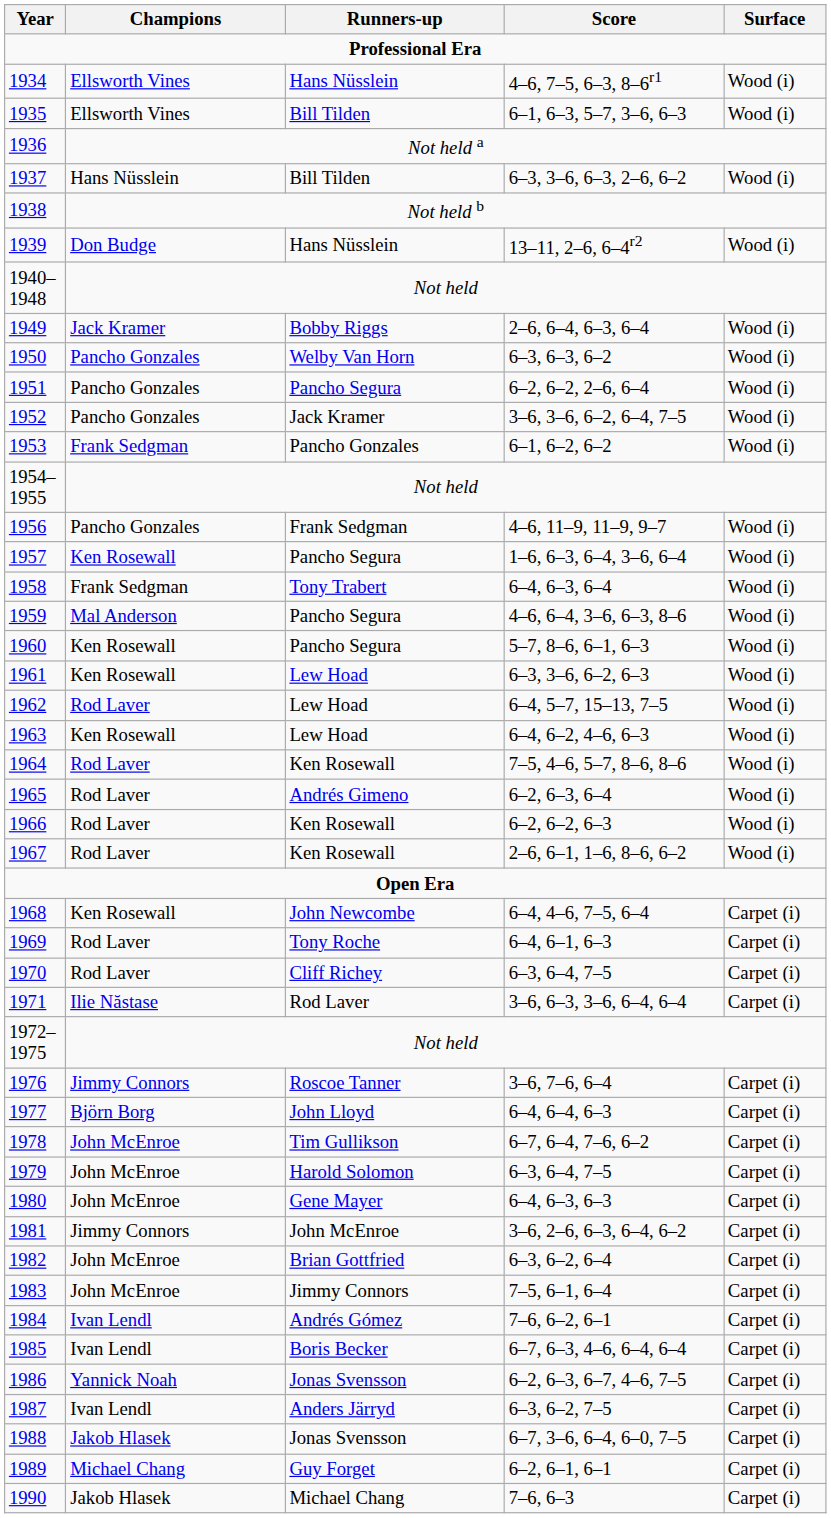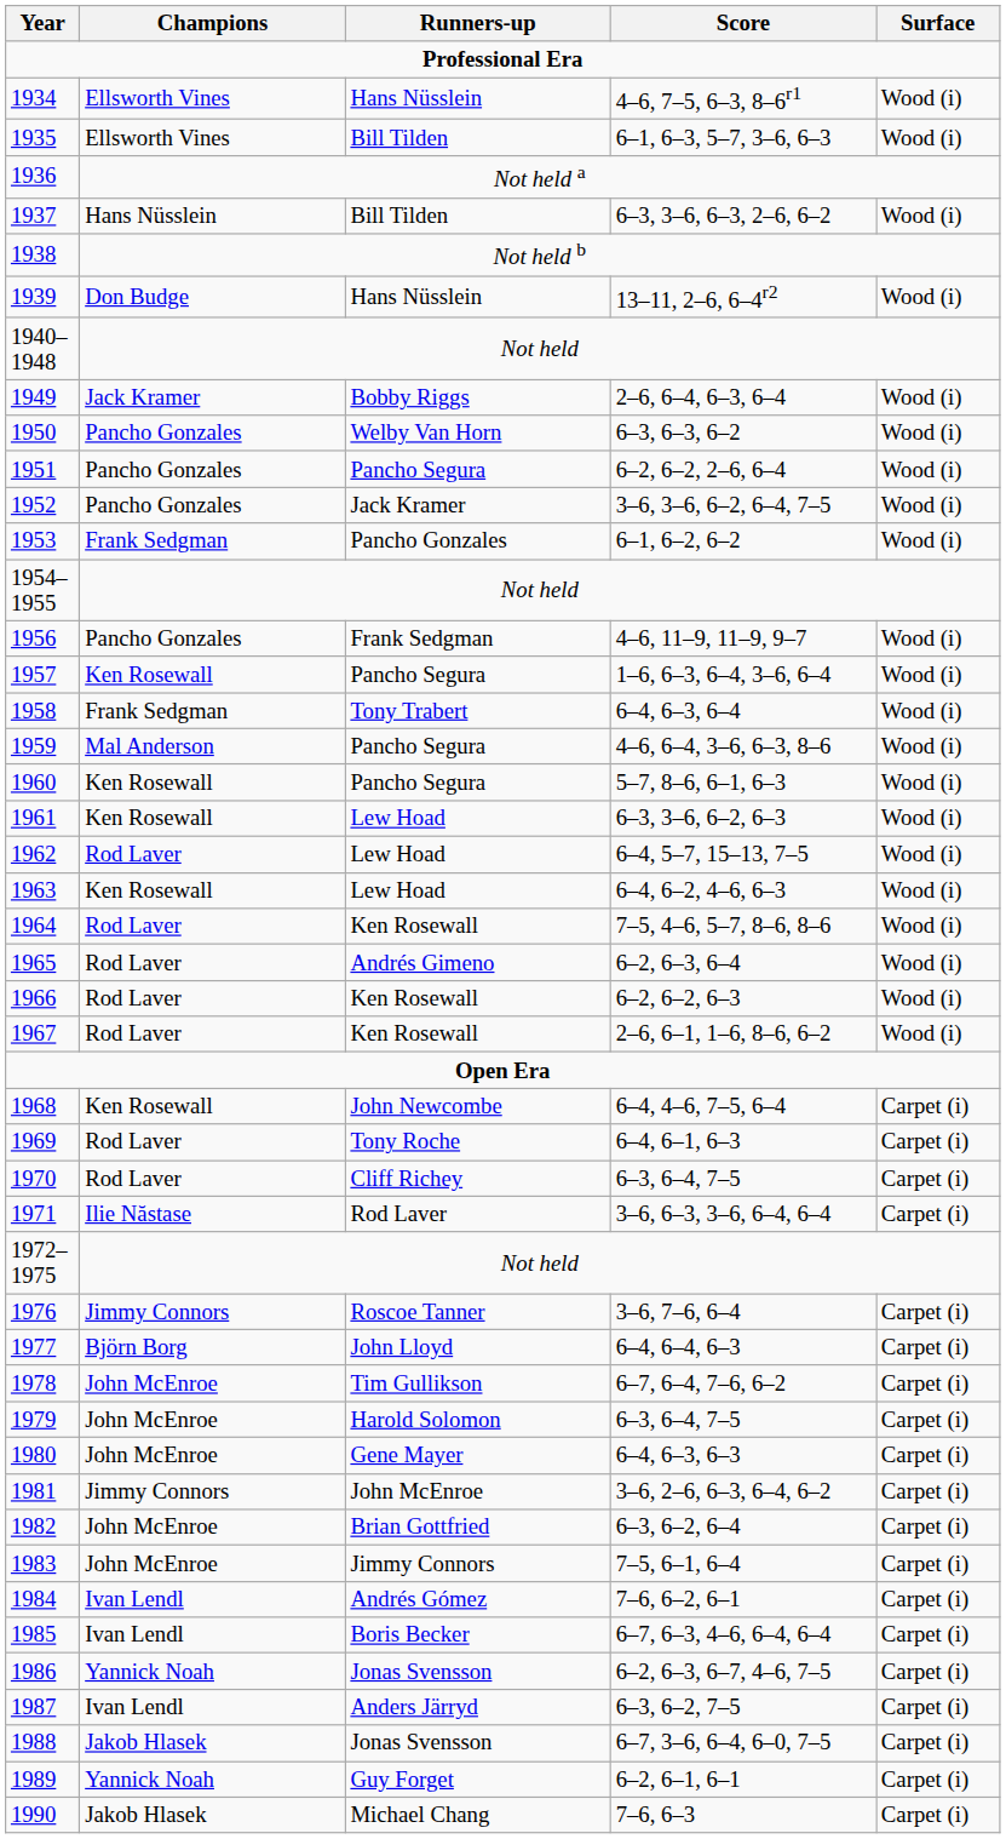1989 | Champions: Michael Chang -> Yannick Noah
